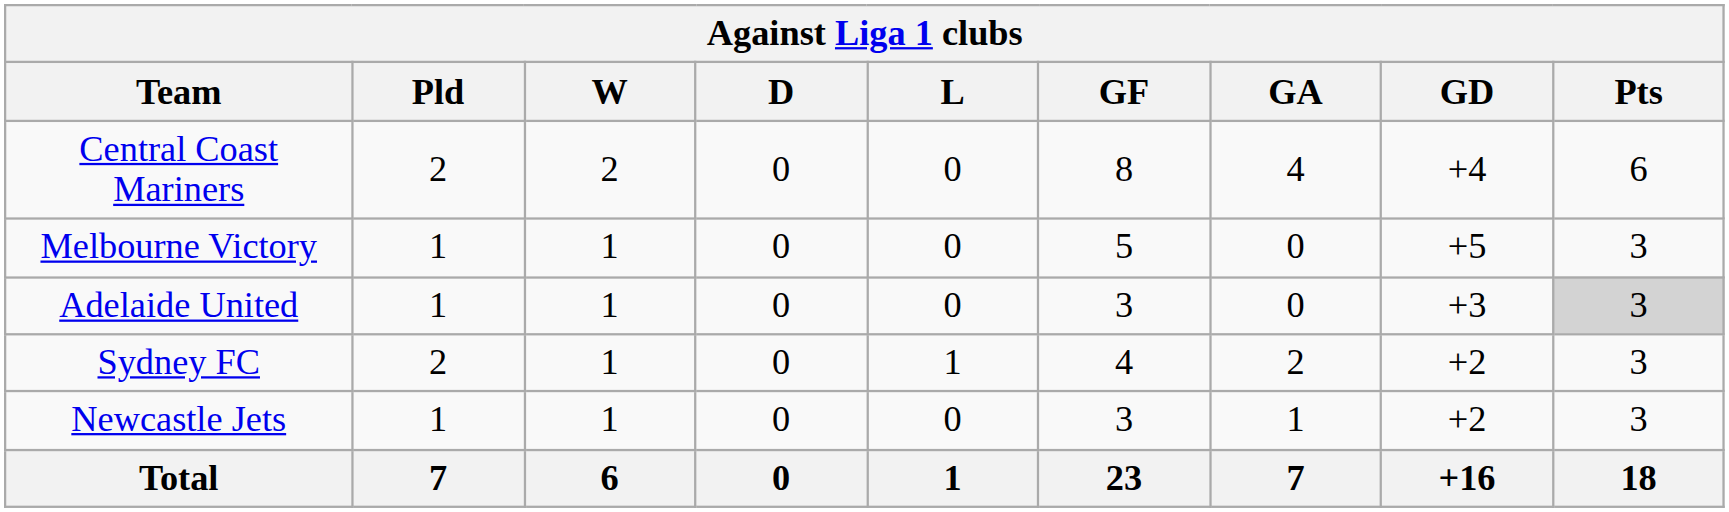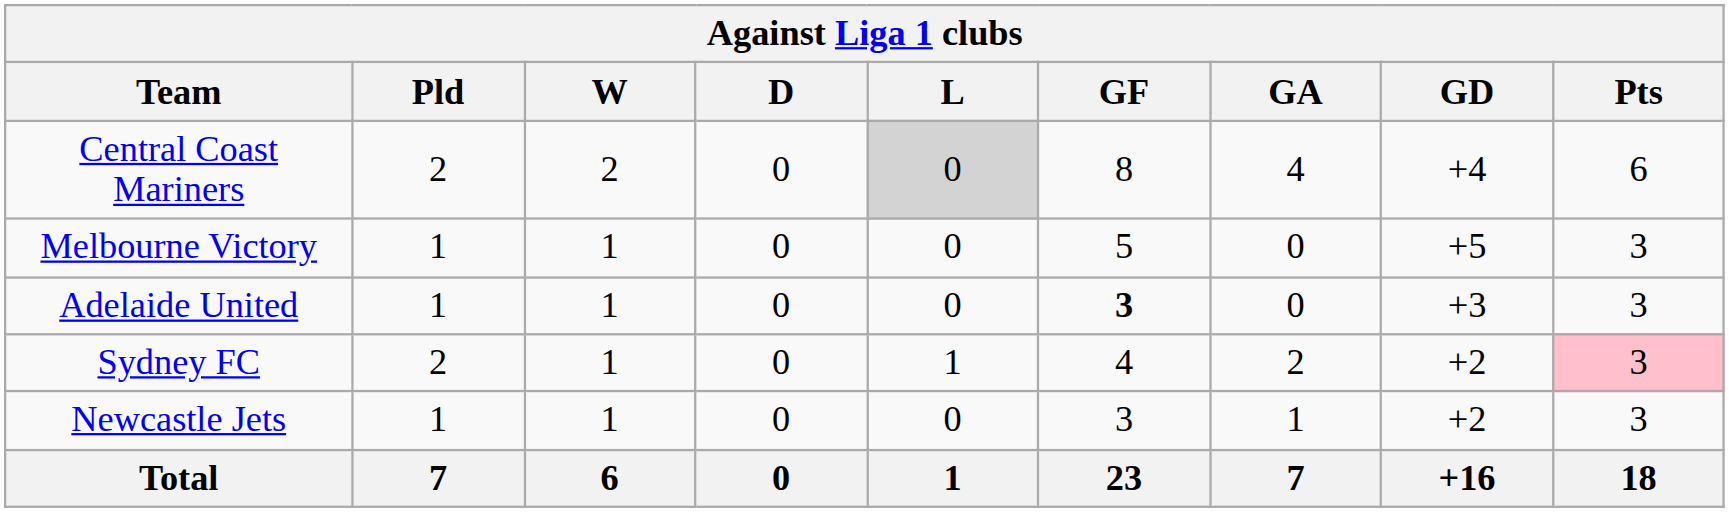Central Coast Mariners | L: no background -> lightgrey background
Adelaide United | GF: normal -> bold
Adelaide United | Pts: lightgrey background -> no background
Sydney FC | Pts: no background -> pink background
